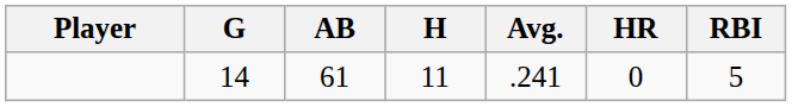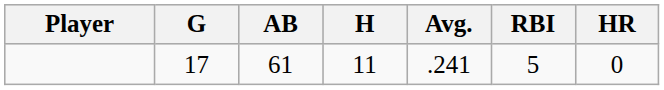columns swapped: HR <-> RBI
row 2 | G: 14 -> 17
